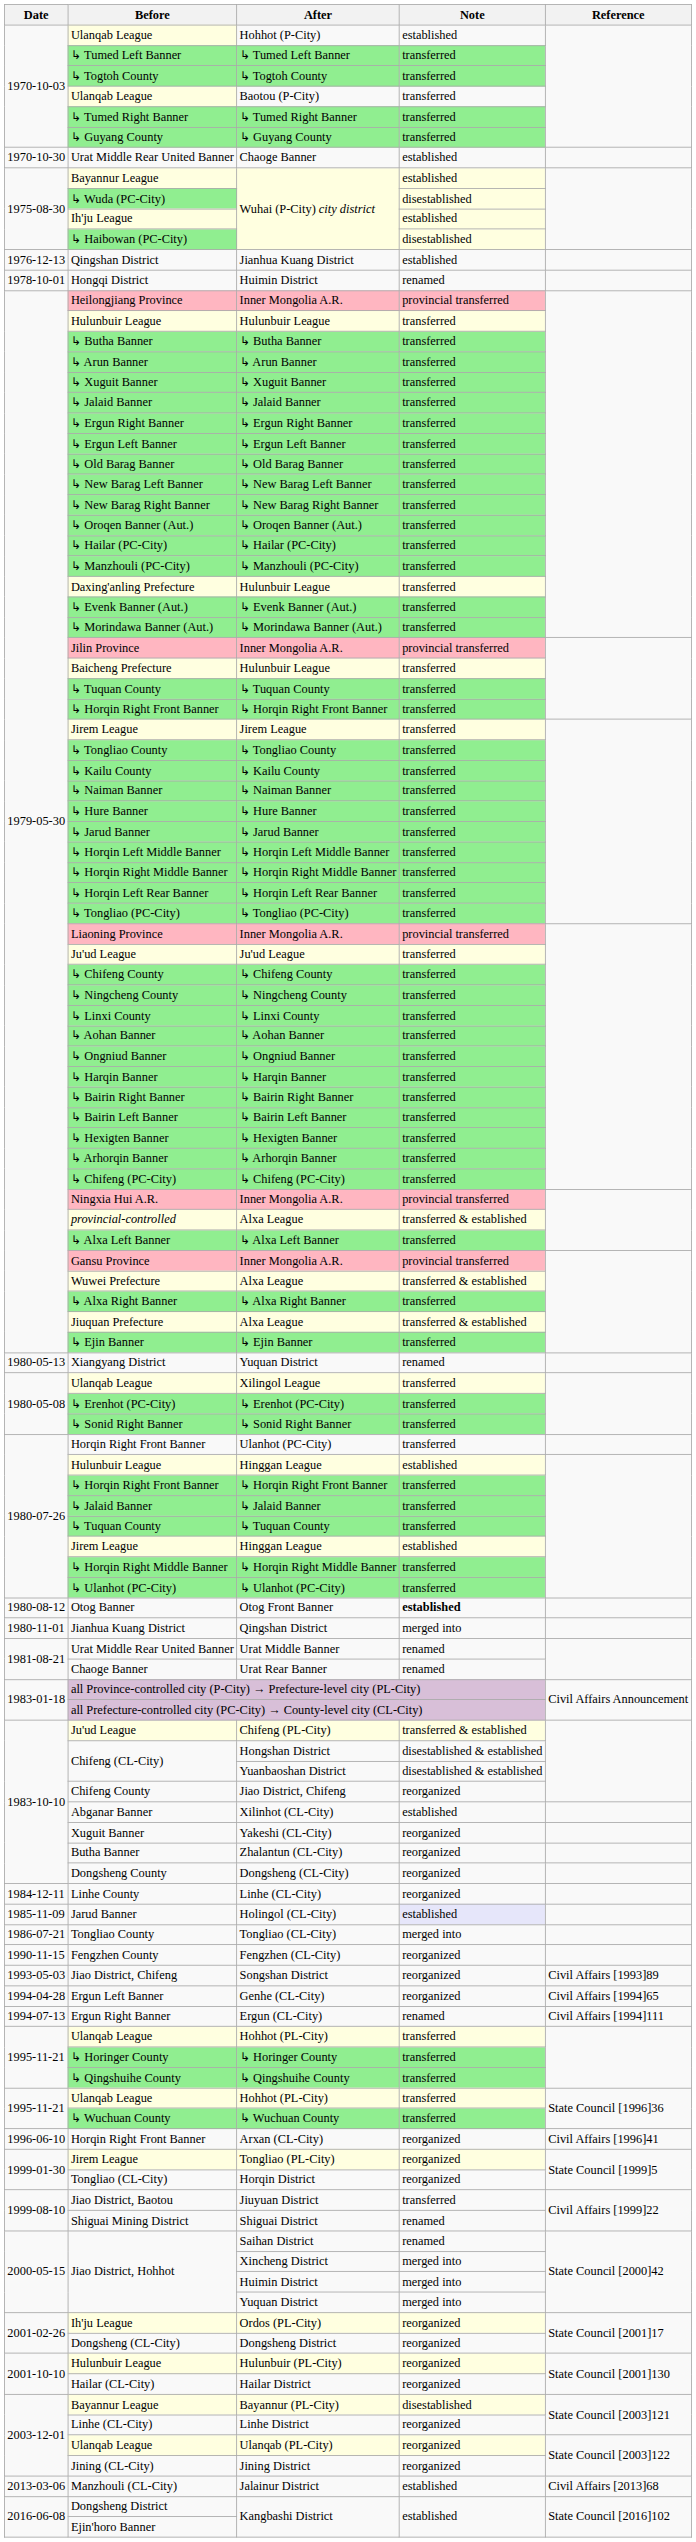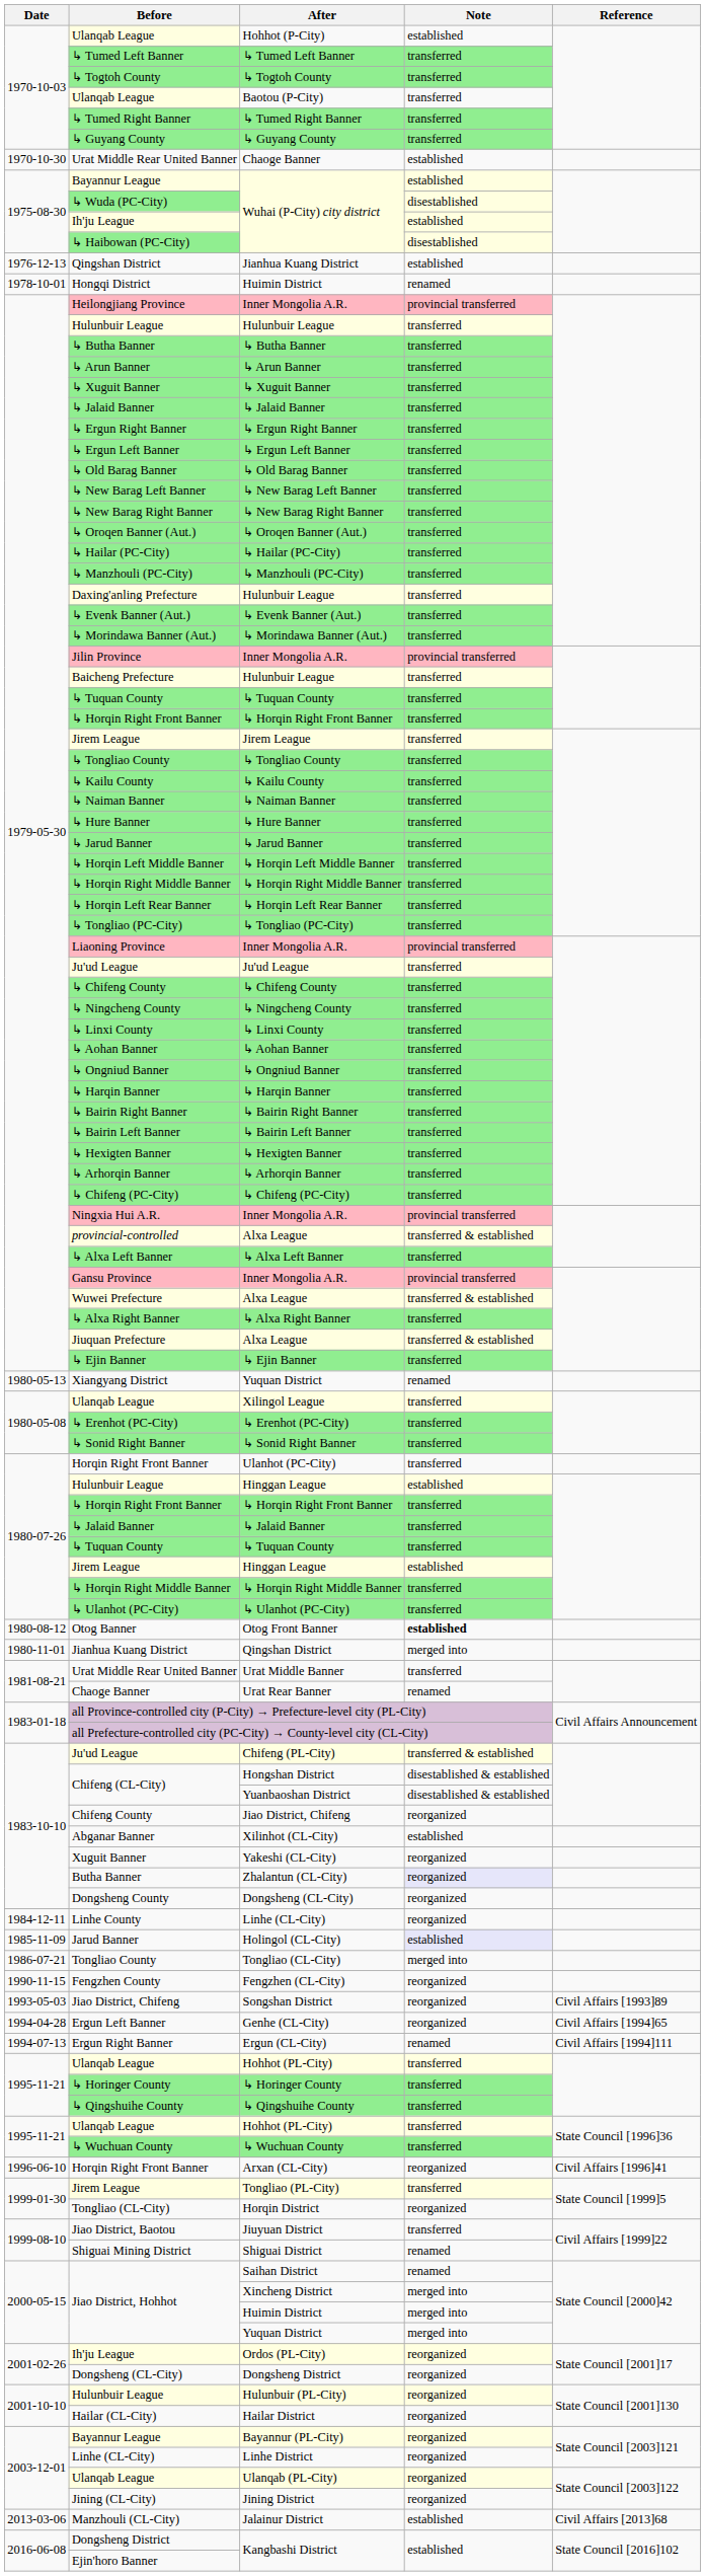Urat Middle Banner | Note: renamed -> transferred
Zhalantun (CL-City) | Note: no background -> lavender background
Tongliao (PL-City) | Note: reorganized -> transferred
Bayannur (PL-City) | Note: disestablished -> reorganized
